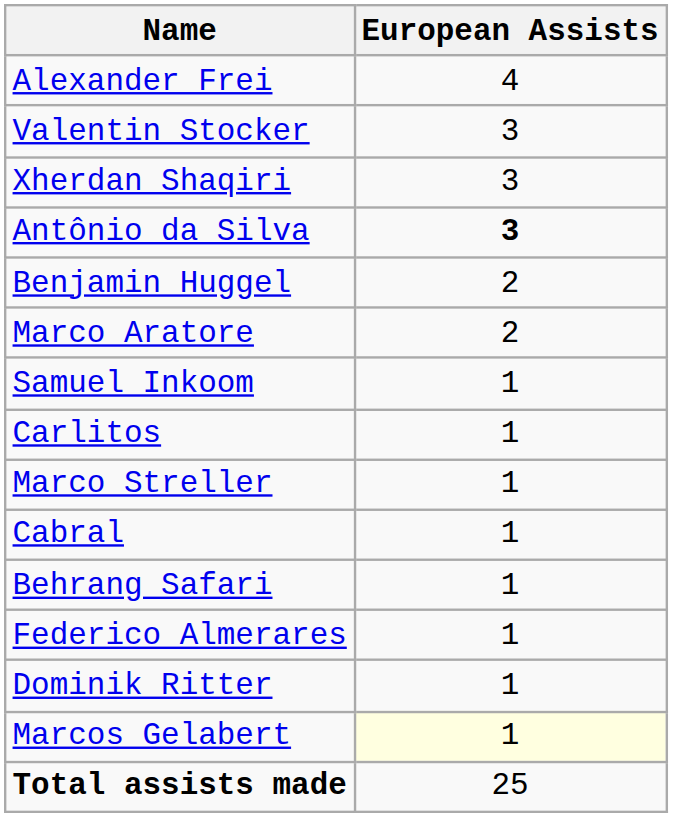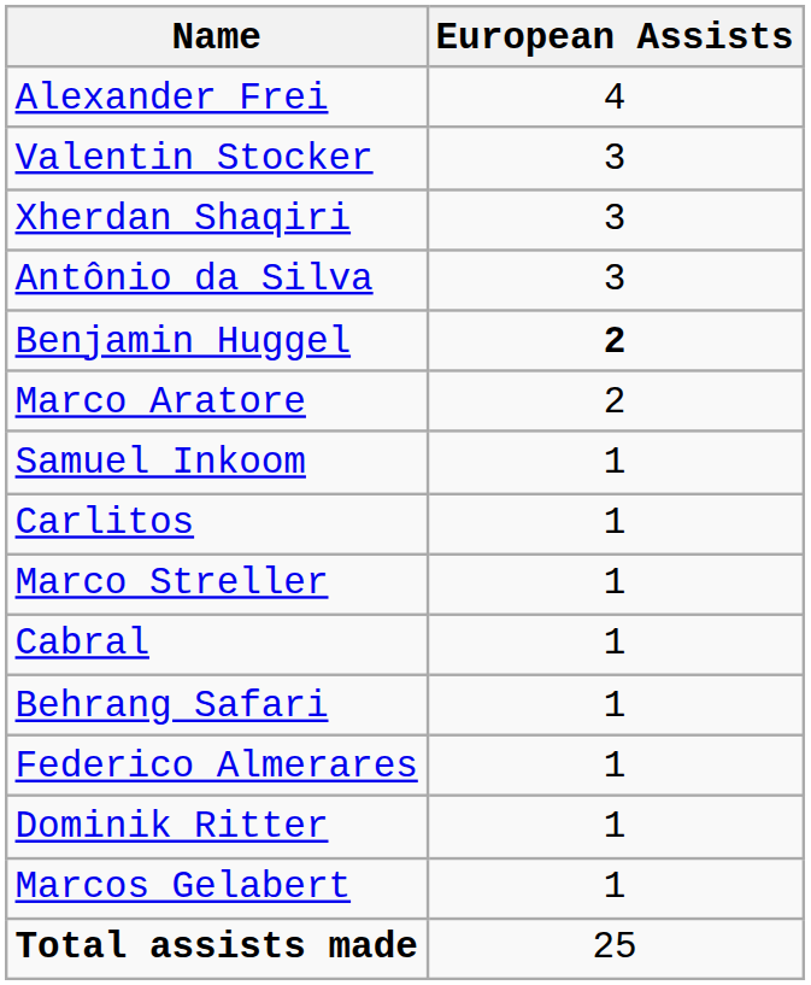Antônio da Silva | European Assists: bold -> normal
Benjamin Huggel | European Assists: normal -> bold
Marcos Gelabert | European Assists: lightyellow background -> no background
